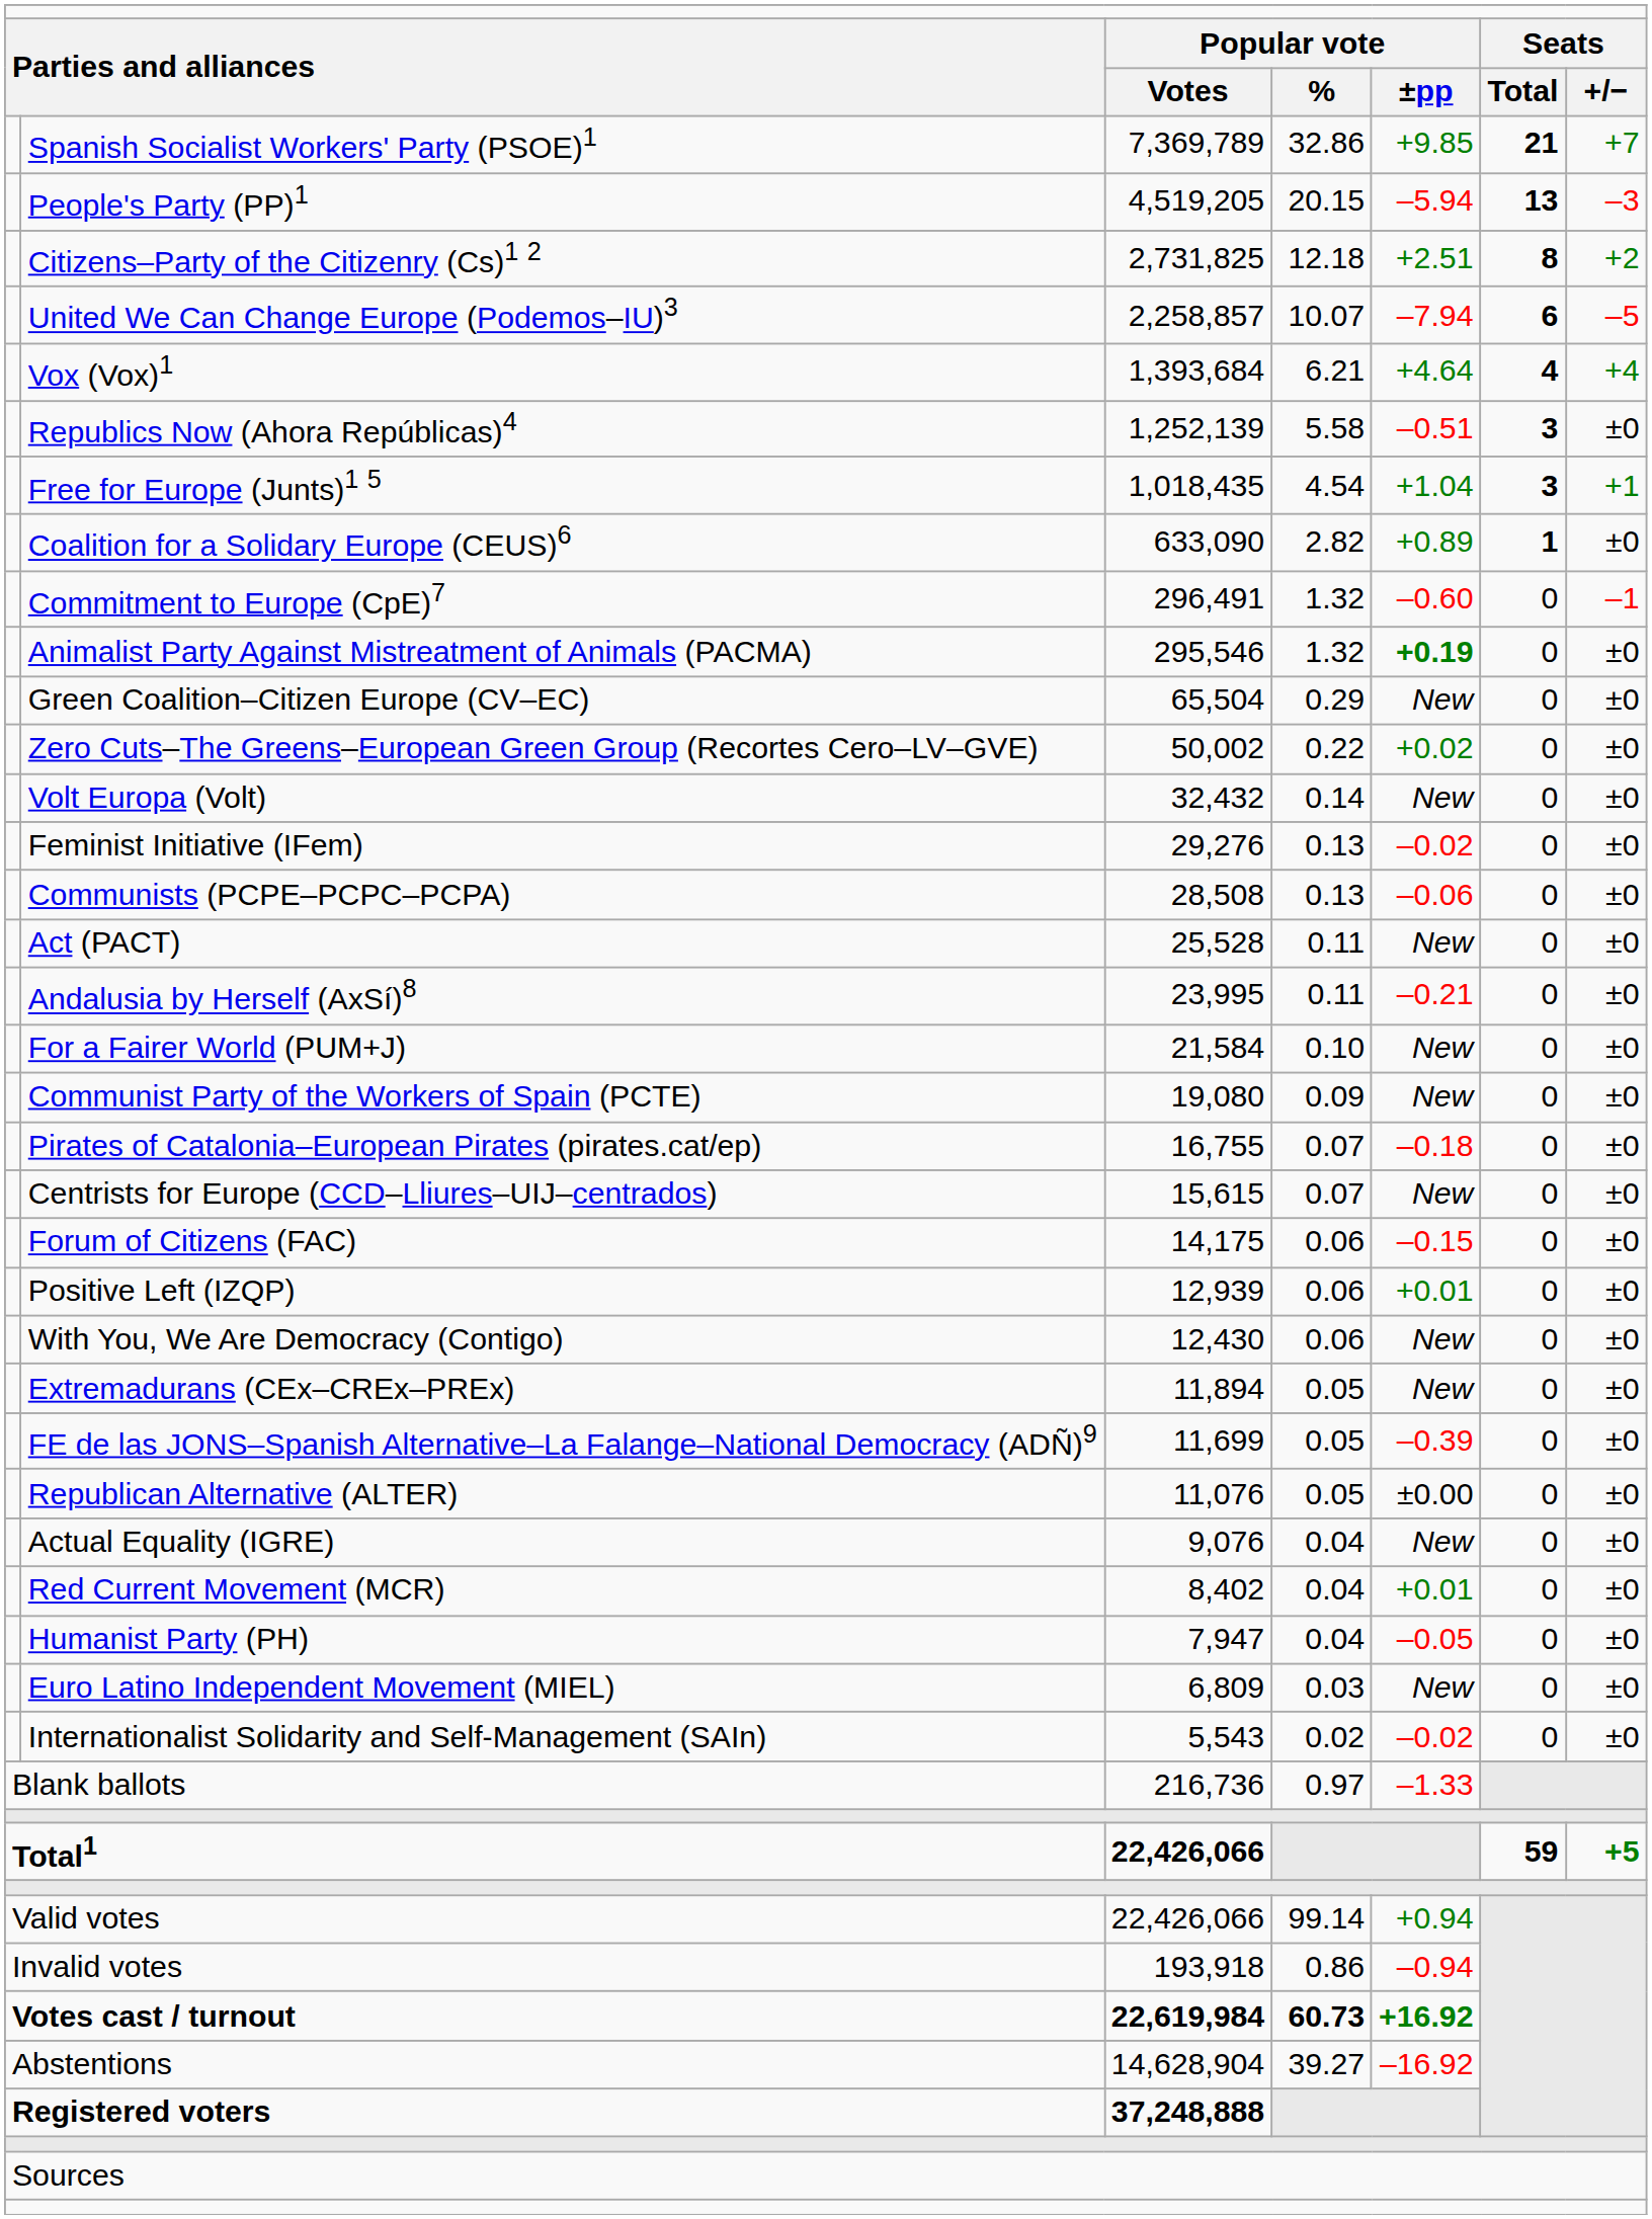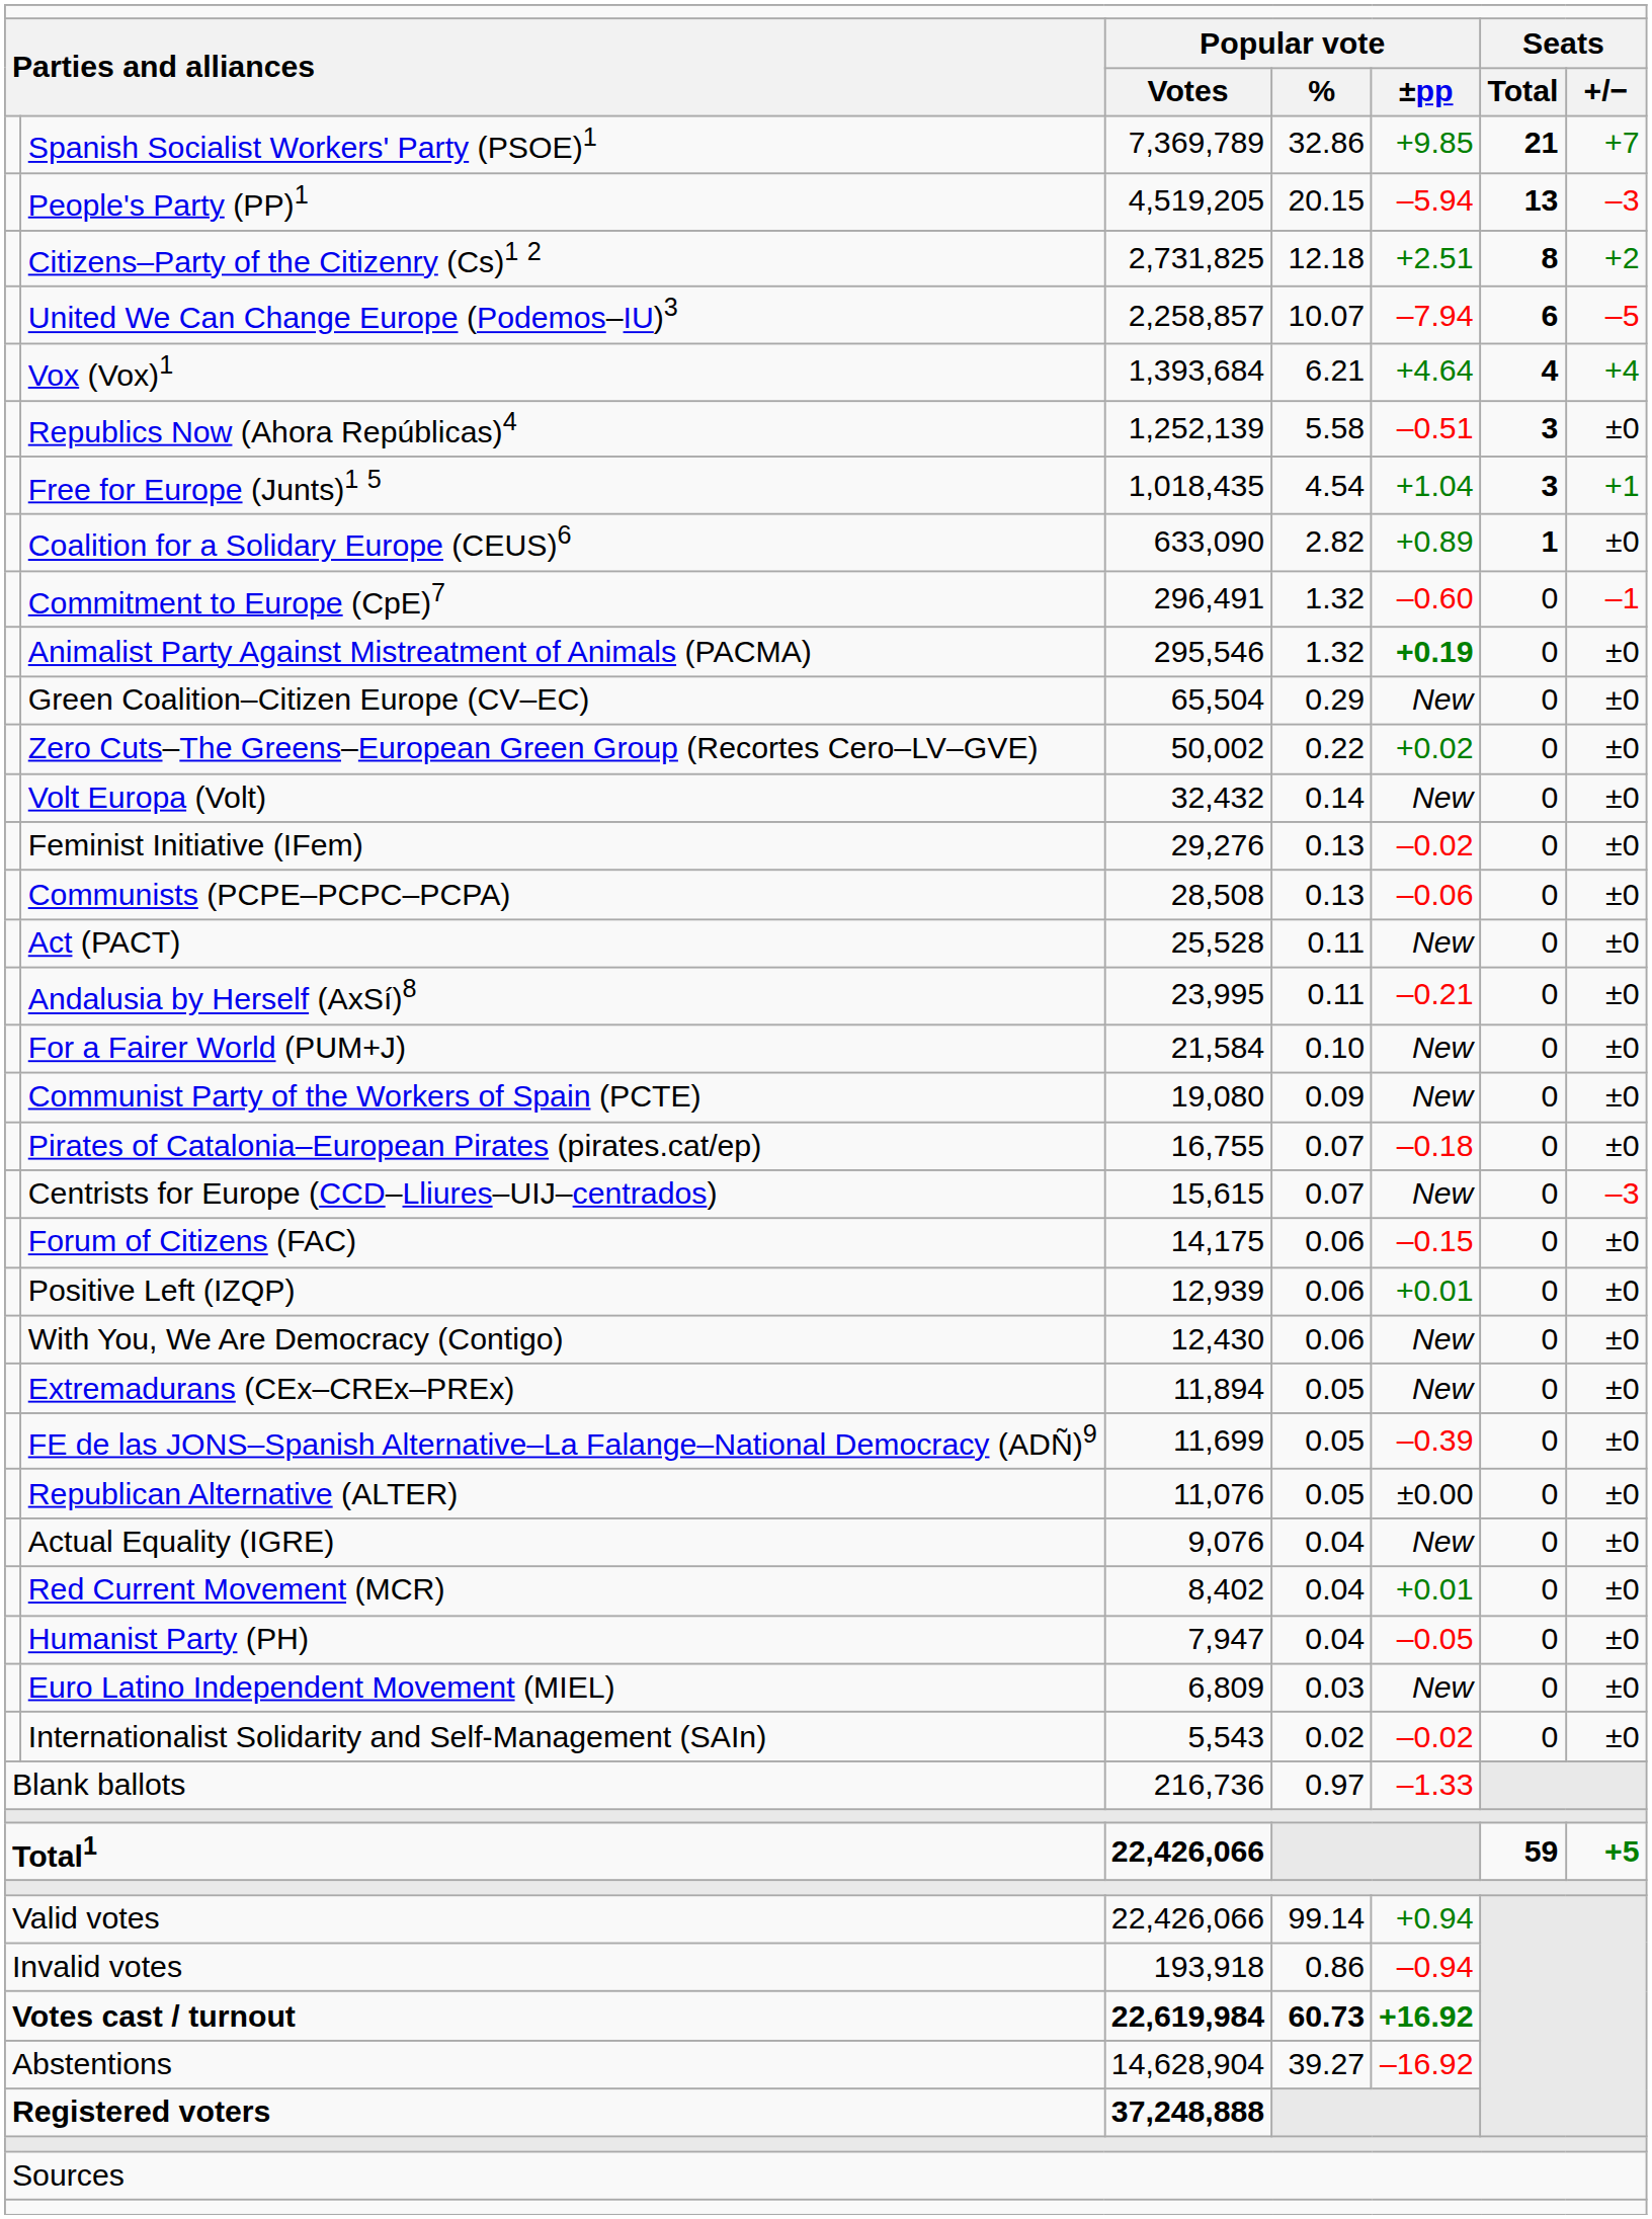Centrists for Europe (CCD–Lliures–UIJ–centrados) | column 7: ±0 -> –3
